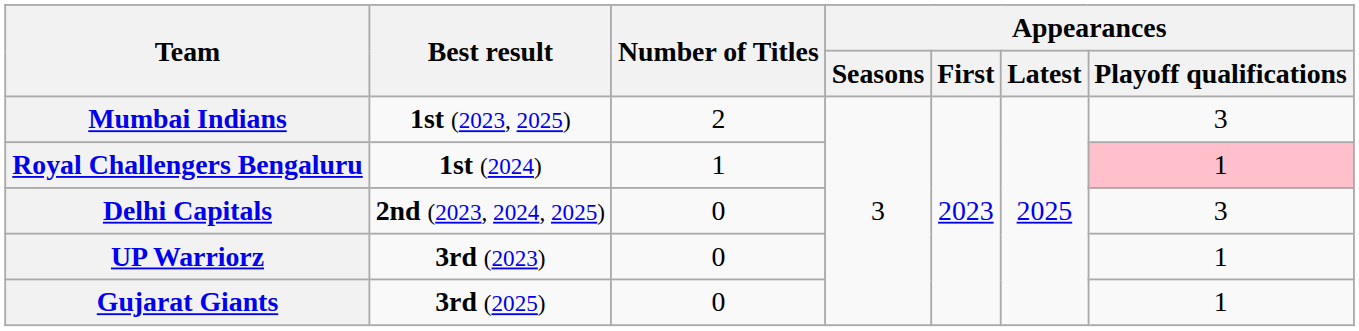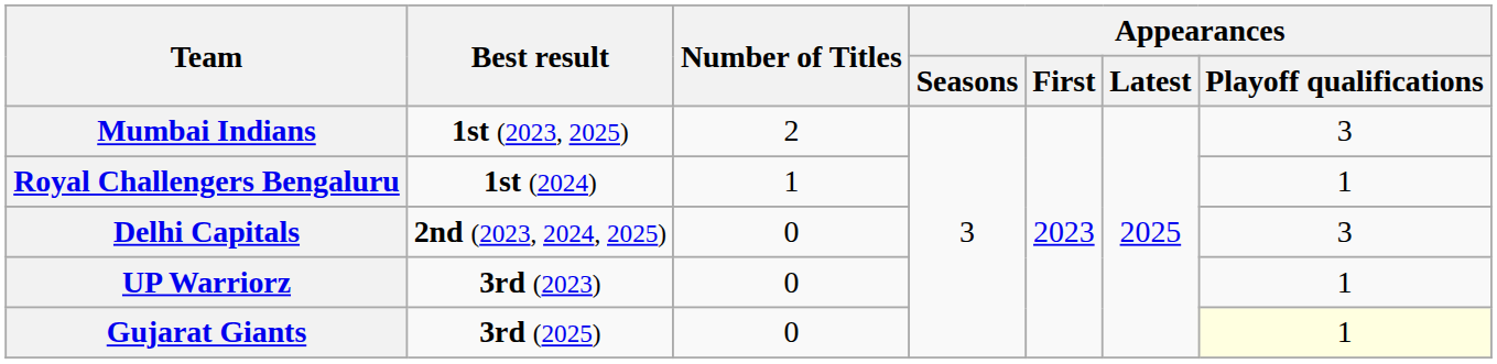Royal Challengers Bengaluru | Appearances / Playoff qualifications: pink background -> no background
Gujarat Giants | Appearances / Playoff qualifications: no background -> lightyellow background
